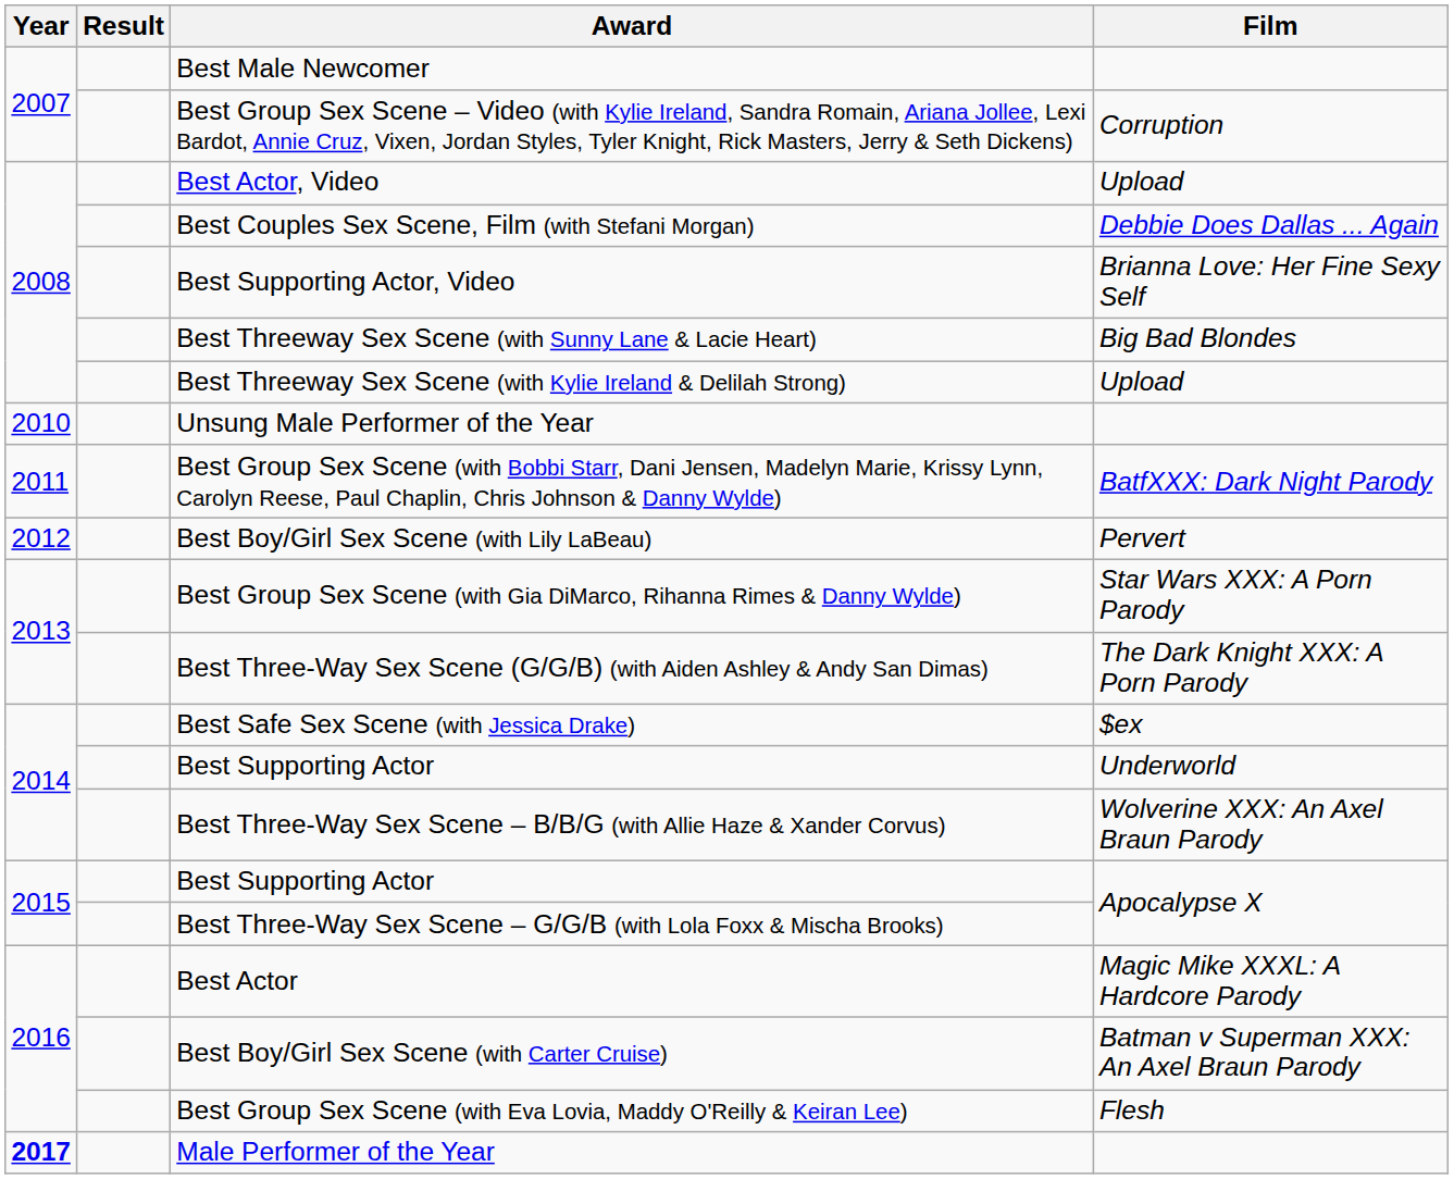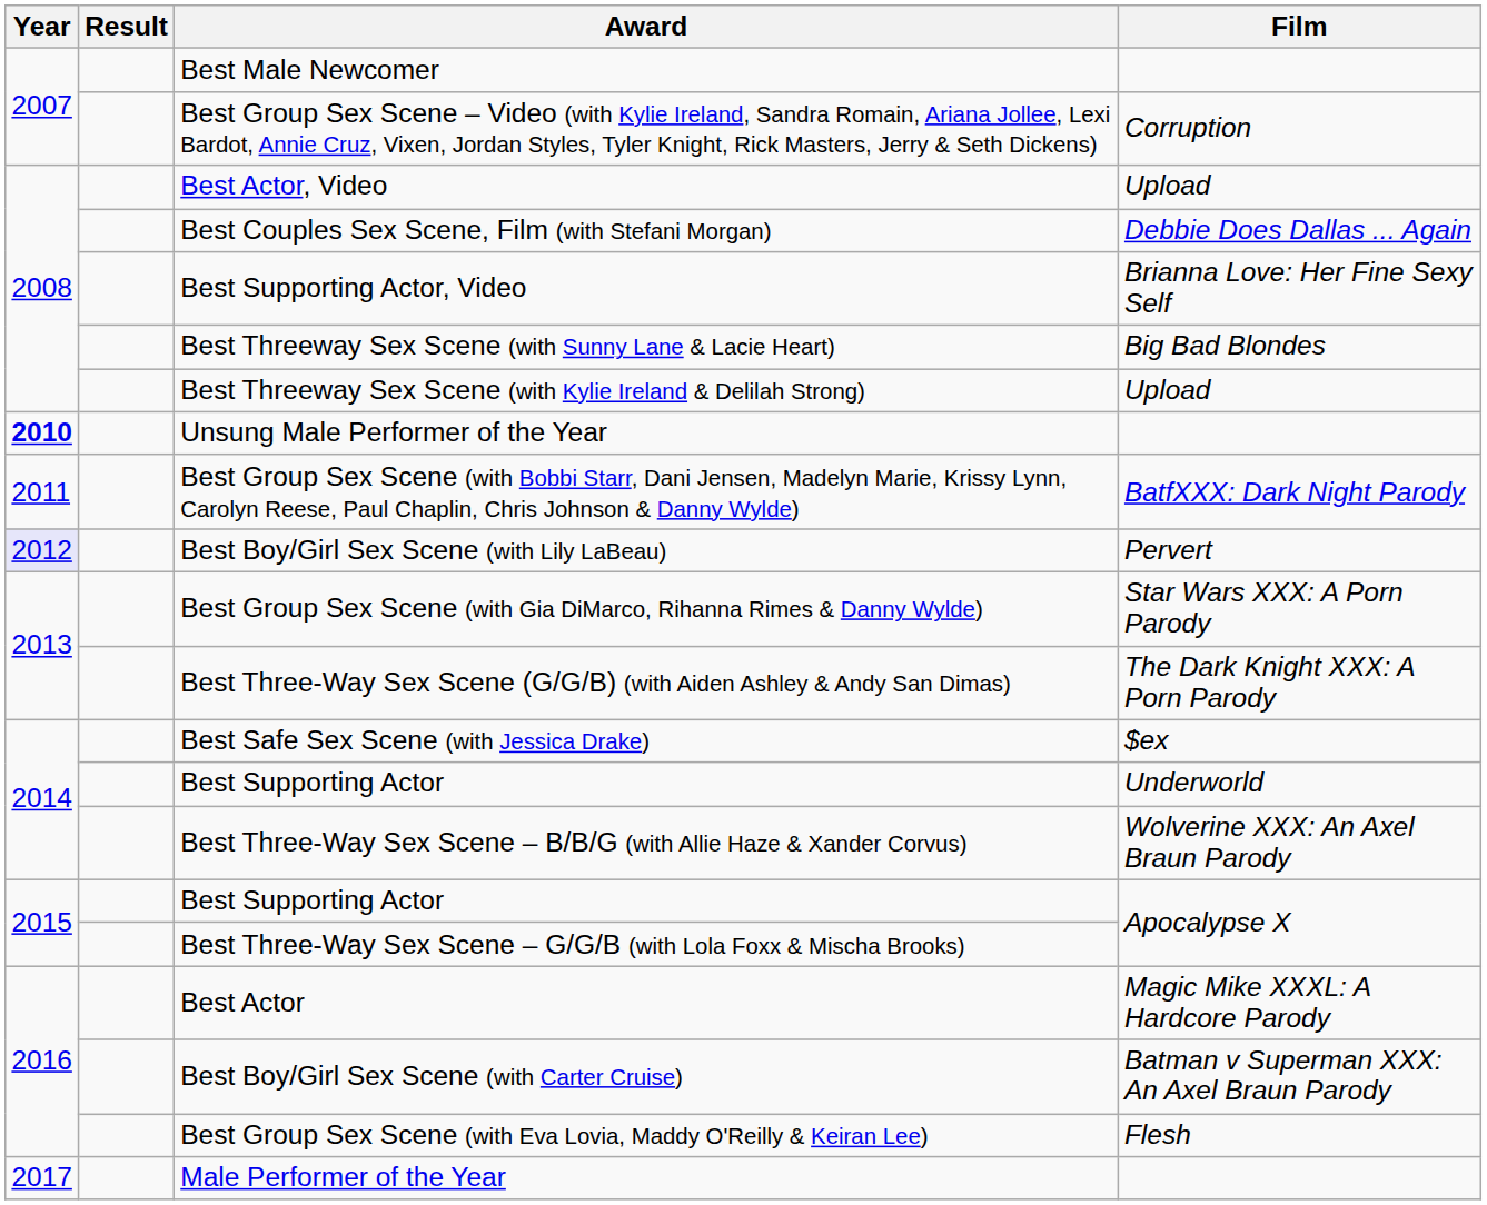Unsung Male Performer of the Year | Year: normal -> bold
Best Boy/Girl Sex Scene (with Lily LaBeau) | Year: no background -> lavender background
Male Performer of the Year | Year: bold -> normal
